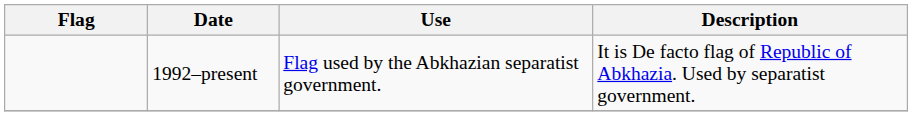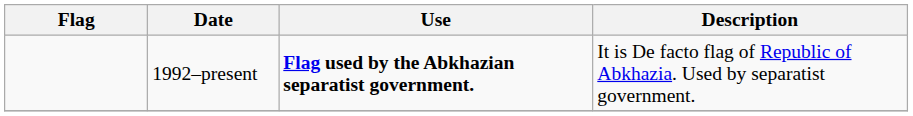1992–present | Use: normal -> bold
